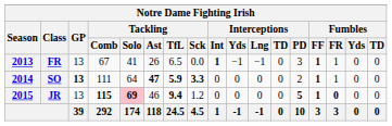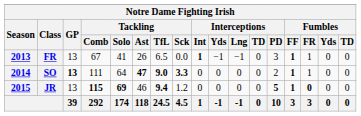SO | Tackling / TfL: 5.9 -> 9.0
JR | Tackling / Solo: pink background -> no background
